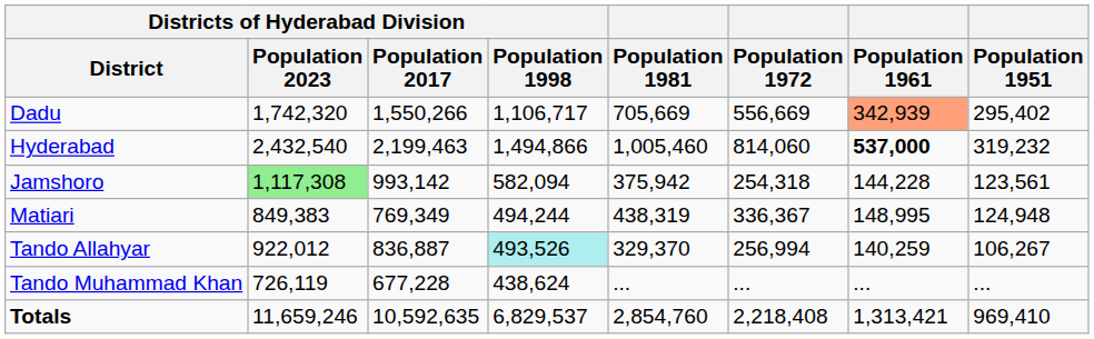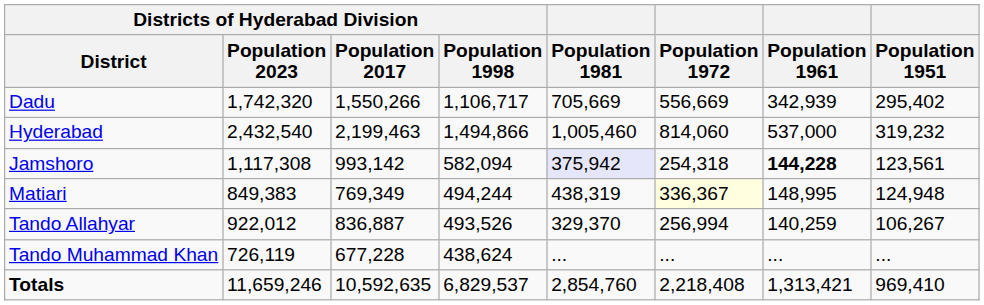Dadu | Population 1961: lightsalmon background -> no background
Hyderabad | Population 1961: bold -> normal
Jamshoro | Districts of Hyderabad Division / Population 2023: lightgreen background -> no background
Jamshoro | Population 1981: no background -> lavender background
Jamshoro | Population 1961: normal -> bold
Matiari | Population 1972: no background -> lightyellow background
Tando Allahyar | Districts of Hyderabad Division / Population 1998: paleturquoise background -> no background
